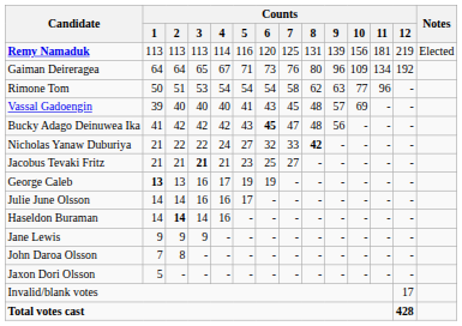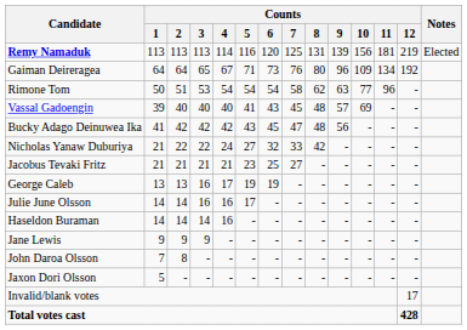Bucky Adago Deinuwea Ika | Counts / 6: bold -> normal
Nicholas Yanaw Duburiya | Counts / 8: bold -> normal
Jacobus Tevaki Fritz | Counts / 3: bold -> normal
George Caleb | Counts / 1: bold -> normal
Haseldon Buraman | Counts / 2: bold -> normal
